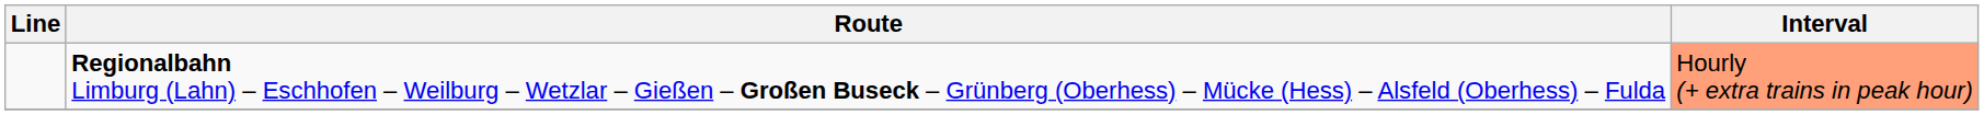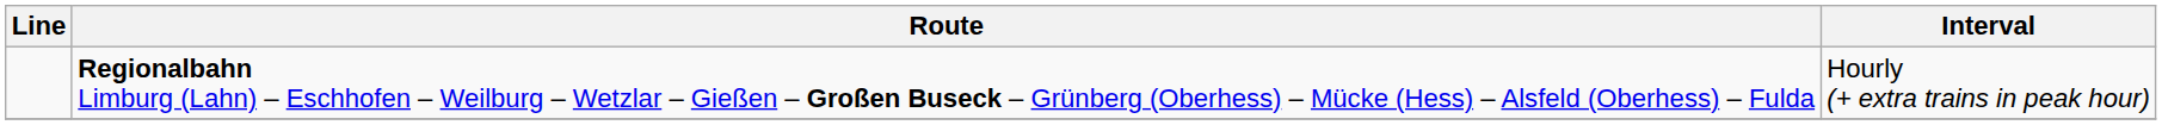row 2 | Interval: lightsalmon background -> no background
